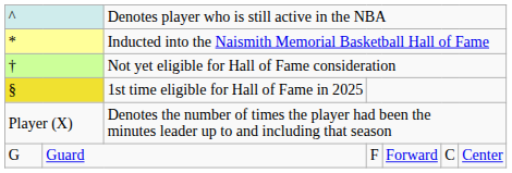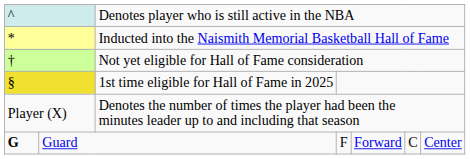Guard | column 1: normal -> bold
